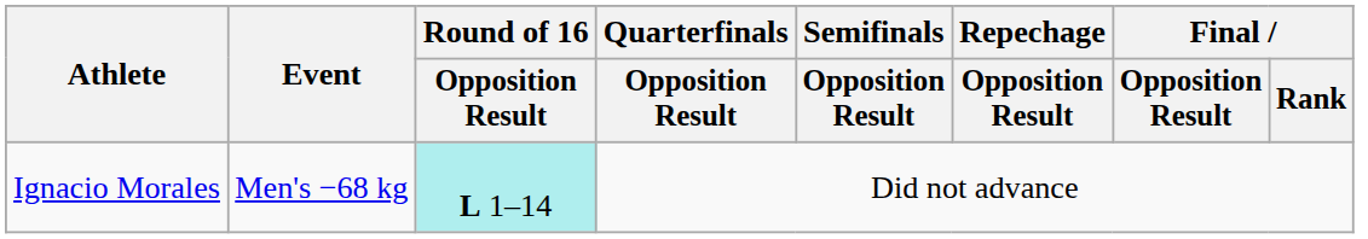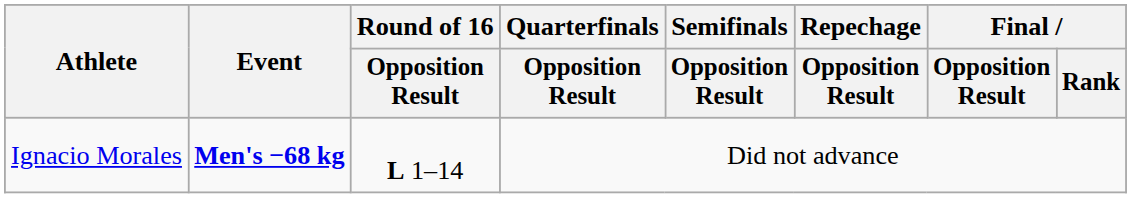Ignacio Morales | Event: normal -> bold
Ignacio Morales | Round of 16 / Opposition Result: paleturquoise background -> no background
